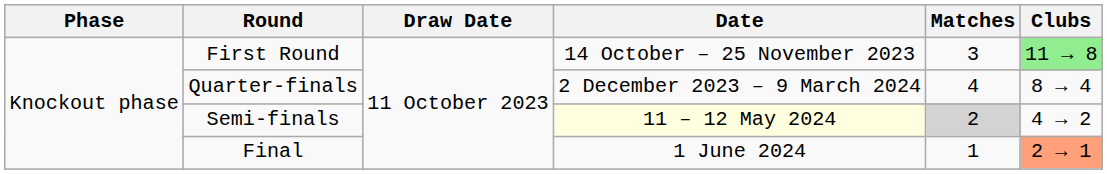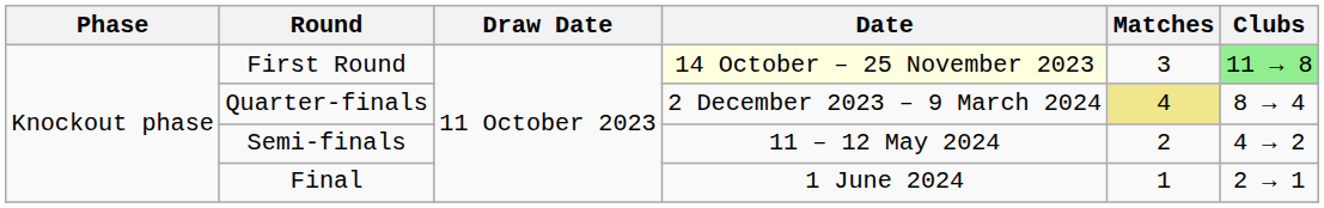First Round | Date: no background -> lightyellow background
Quarter-finals | Matches: no background -> khaki background
Semi-finals | Date: lightyellow background -> no background
Semi-finals | Matches: lightgrey background -> no background
Final | Clubs: lightsalmon background -> no background
